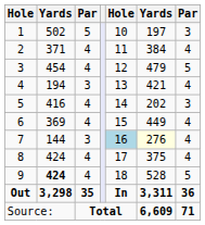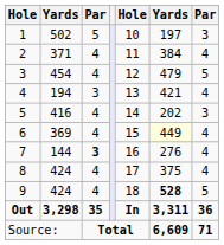6 | column 6: no background -> lightyellow background
7 | column 3: normal -> bold
7 | column 5: lightblue background -> no background
7 | column 6: lightyellow background -> no background
9 | column 2: bold -> normal
9 | column 6: normal -> bold
